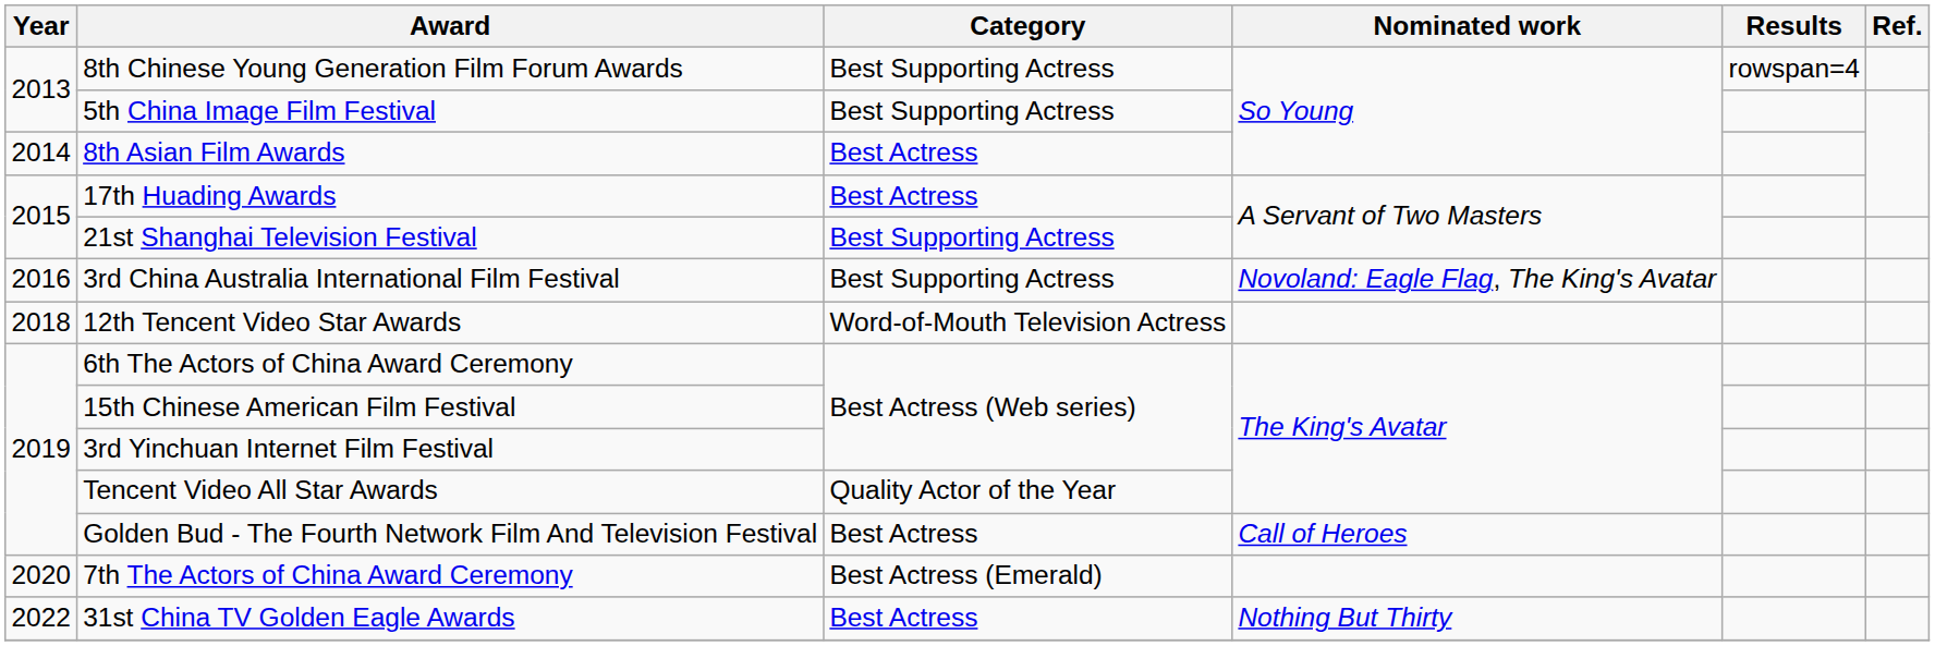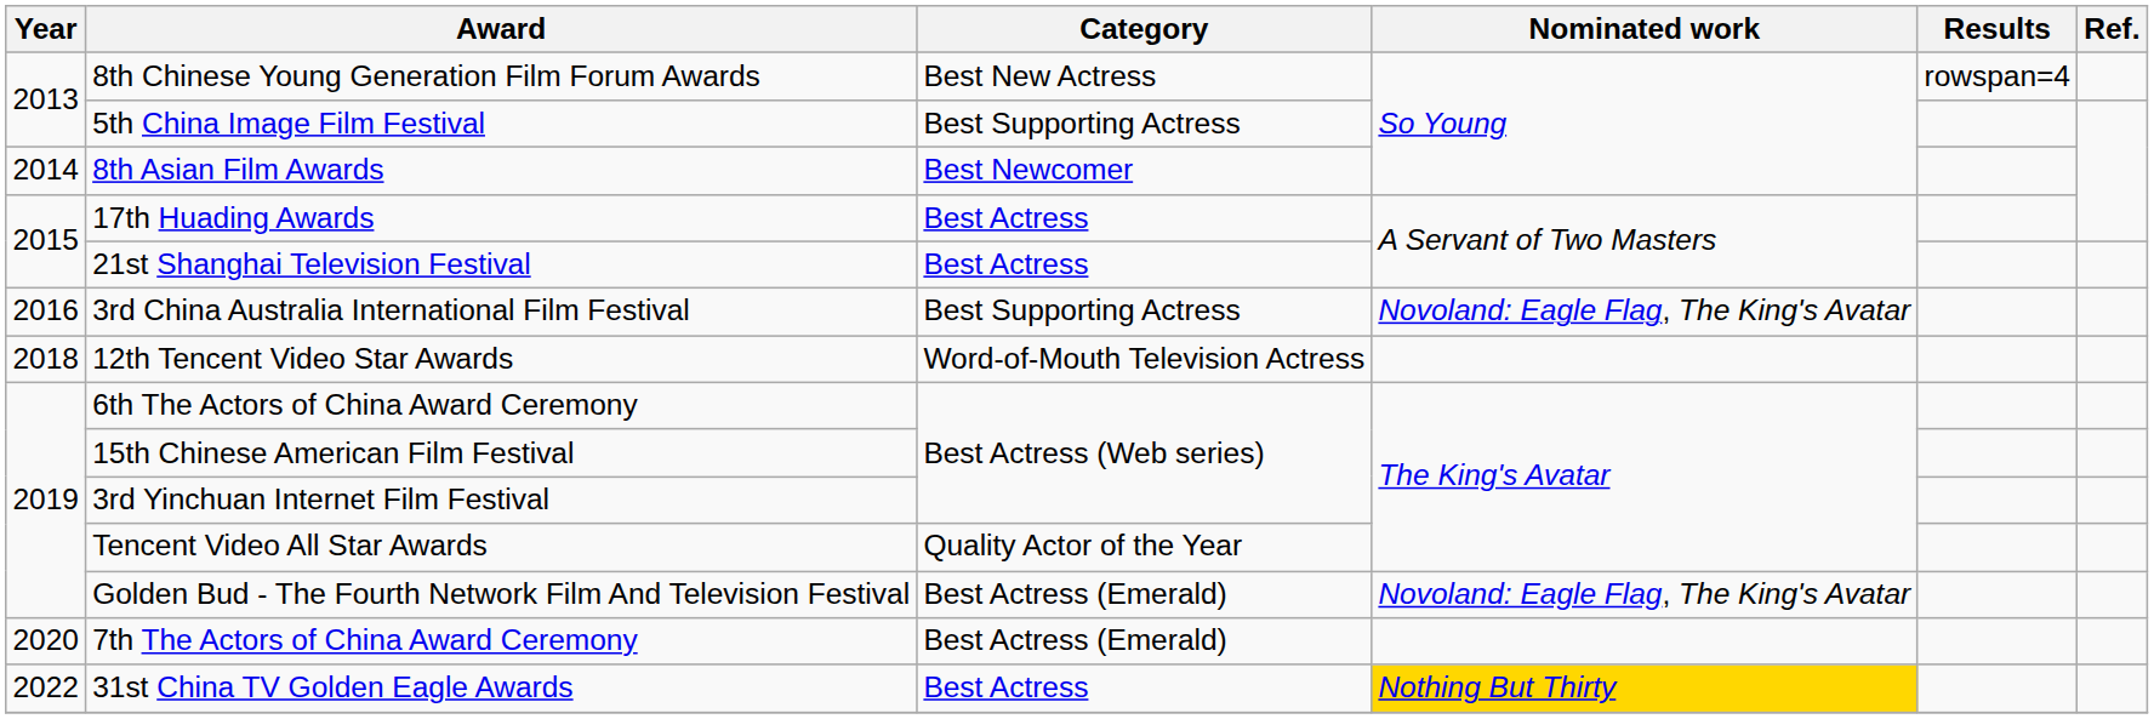8th Chinese Young Generation Film Forum Awards | Category: Best Supporting Actress -> Best New Actress
8th Asian Film Awards | Category: Best Actress -> Best Newcomer
21st Shanghai Television Festival | Category: Best Supporting Actress -> Best Actress
Golden Bud - The Fourth Network Film And Television Festival | Category: Best Actress -> Best Actress (Emerald)
Golden Bud - The Fourth Network Film And Television Festival | Nominated work: Call of Heroes -> Novoland: Eagle Flag, The King's Avatar
31st China TV Golden Eagle Awards | Nominated work: no background -> gold background
